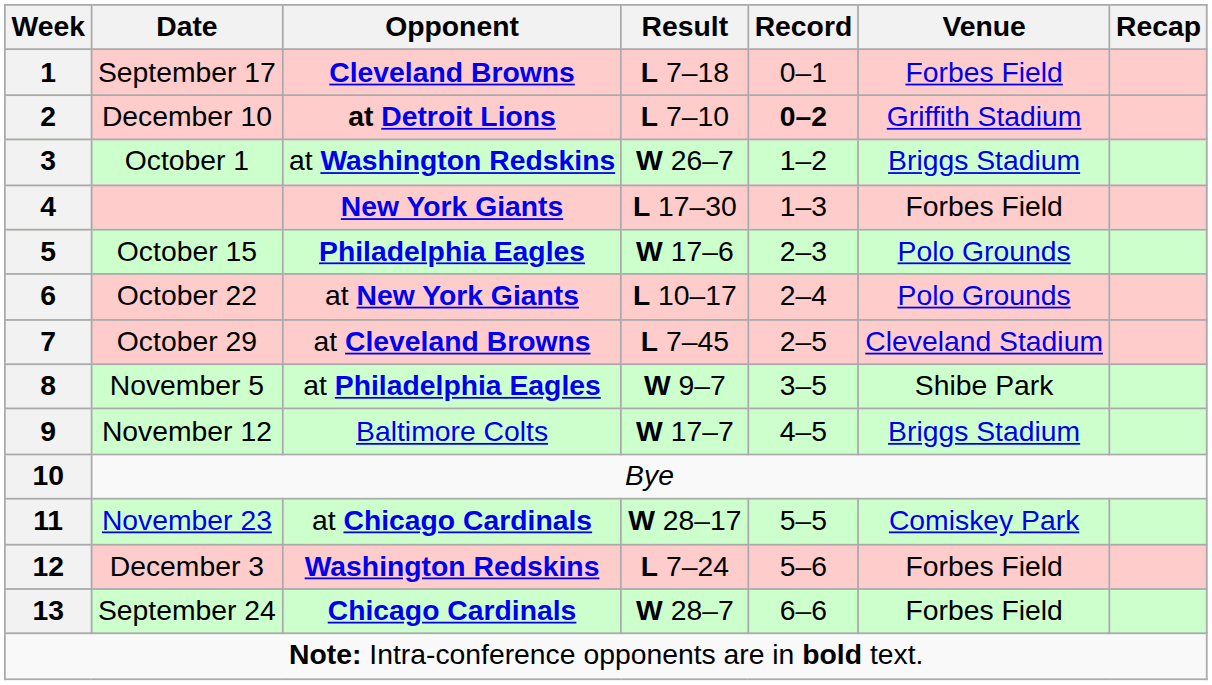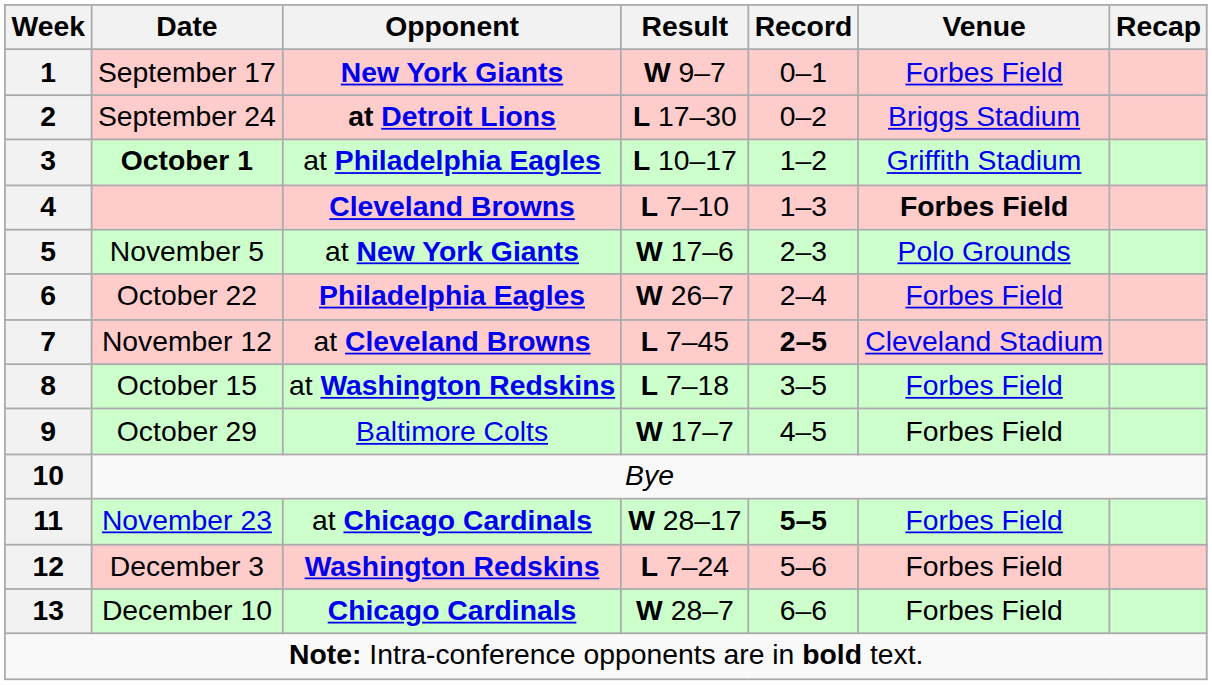1 | Opponent: Cleveland Browns -> New York Giants
1 | Result: L 7–18 -> W 9–7
2 | Date: December 10 -> September 24
2 | Result: L 7–10 -> L 17–30
2 | Record: bold -> normal
2 | Venue: Griffith Stadium -> Briggs Stadium
3 | Date: normal -> bold
3 | Opponent: at Washington Redskins -> at Philadelphia Eagles
3 | Result: W 26–7 -> L 10–17
3 | Venue: Briggs Stadium -> Griffith Stadium
4 | Opponent: New York Giants -> Cleveland Browns
4 | Result: L 17–30 -> L 7–10
4 | Venue: normal -> bold
5 | Date: October 15 -> November 5
5 | Opponent: Philadelphia Eagles -> at New York Giants
6 | Opponent: at New York Giants -> Philadelphia Eagles
6 | Result: L 10–17 -> W 26–7
6 | Venue: Polo Grounds -> Forbes Field
7 | Date: October 29 -> November 12
7 | Record: normal -> bold
8 | Date: November 5 -> October 15
8 | Opponent: at Philadelphia Eagles -> at Washington Redskins
8 | Result: W 9–7 -> L 7–18
8 | Venue: Shibe Park -> Forbes Field
9 | Date: November 12 -> October 29
9 | Venue: Briggs Stadium -> Forbes Field
11 | Record: normal -> bold
11 | Venue: Comiskey Park -> Forbes Field
13 | Date: September 24 -> December 10
